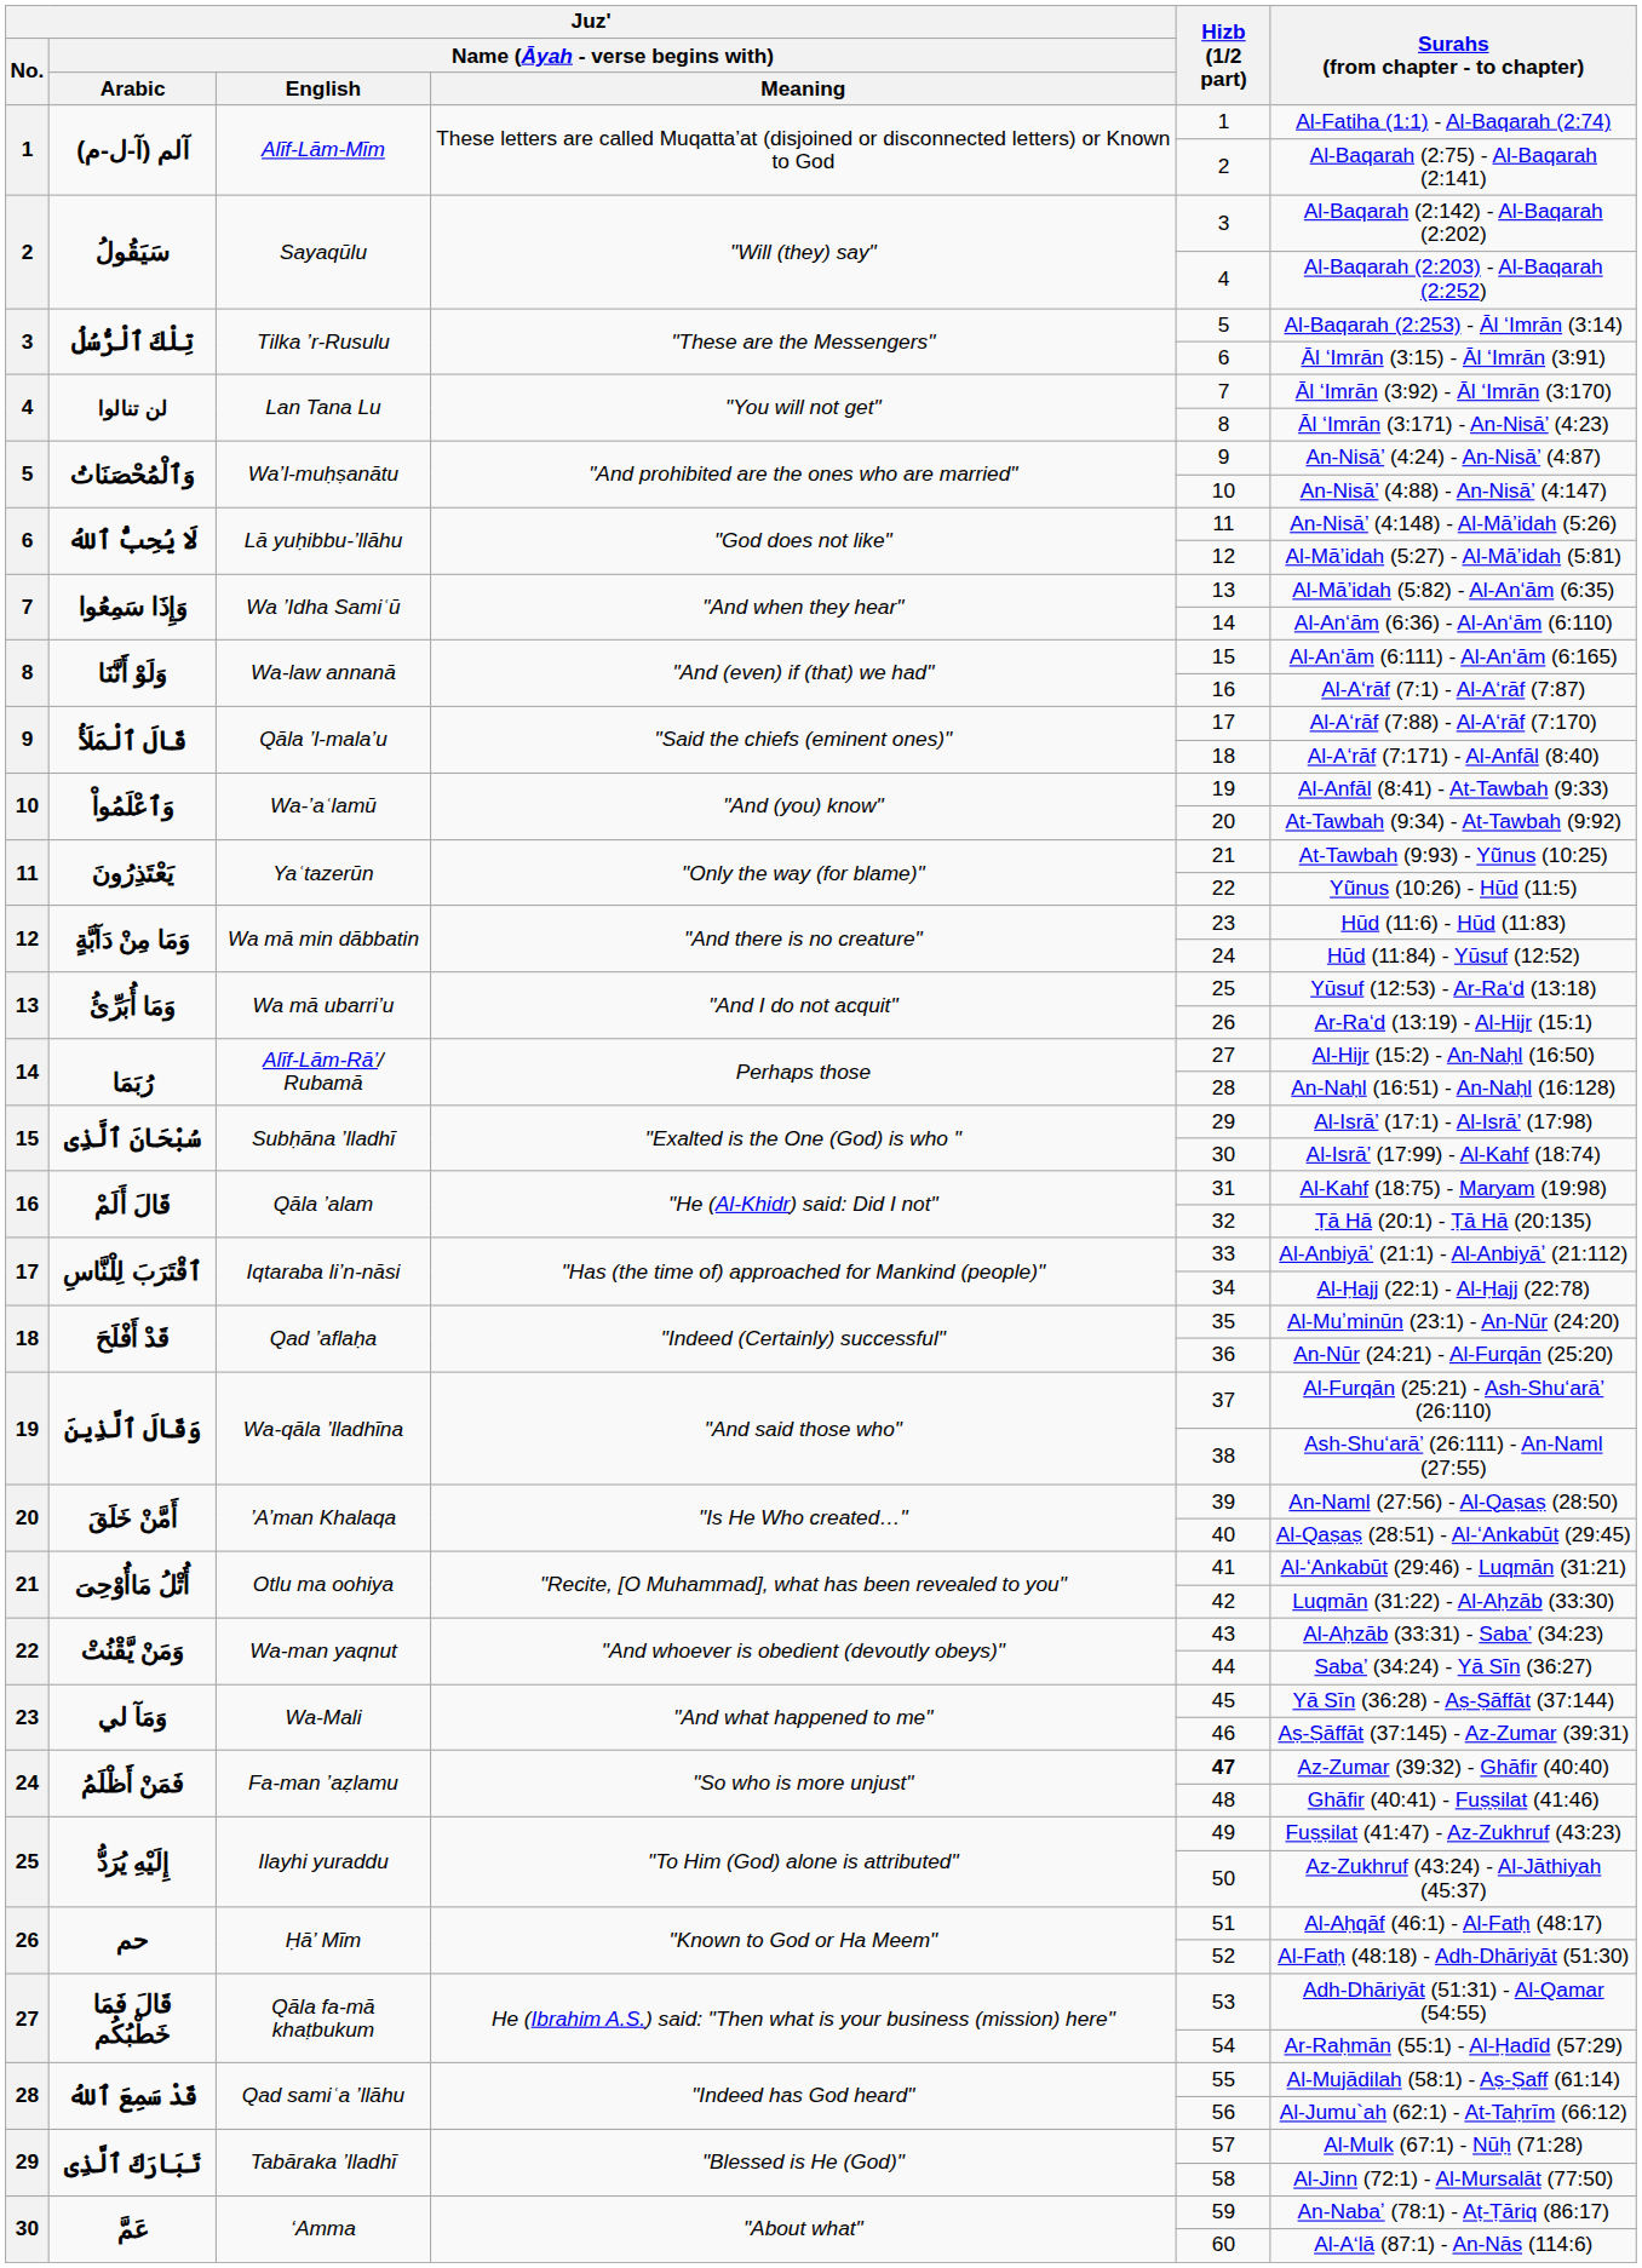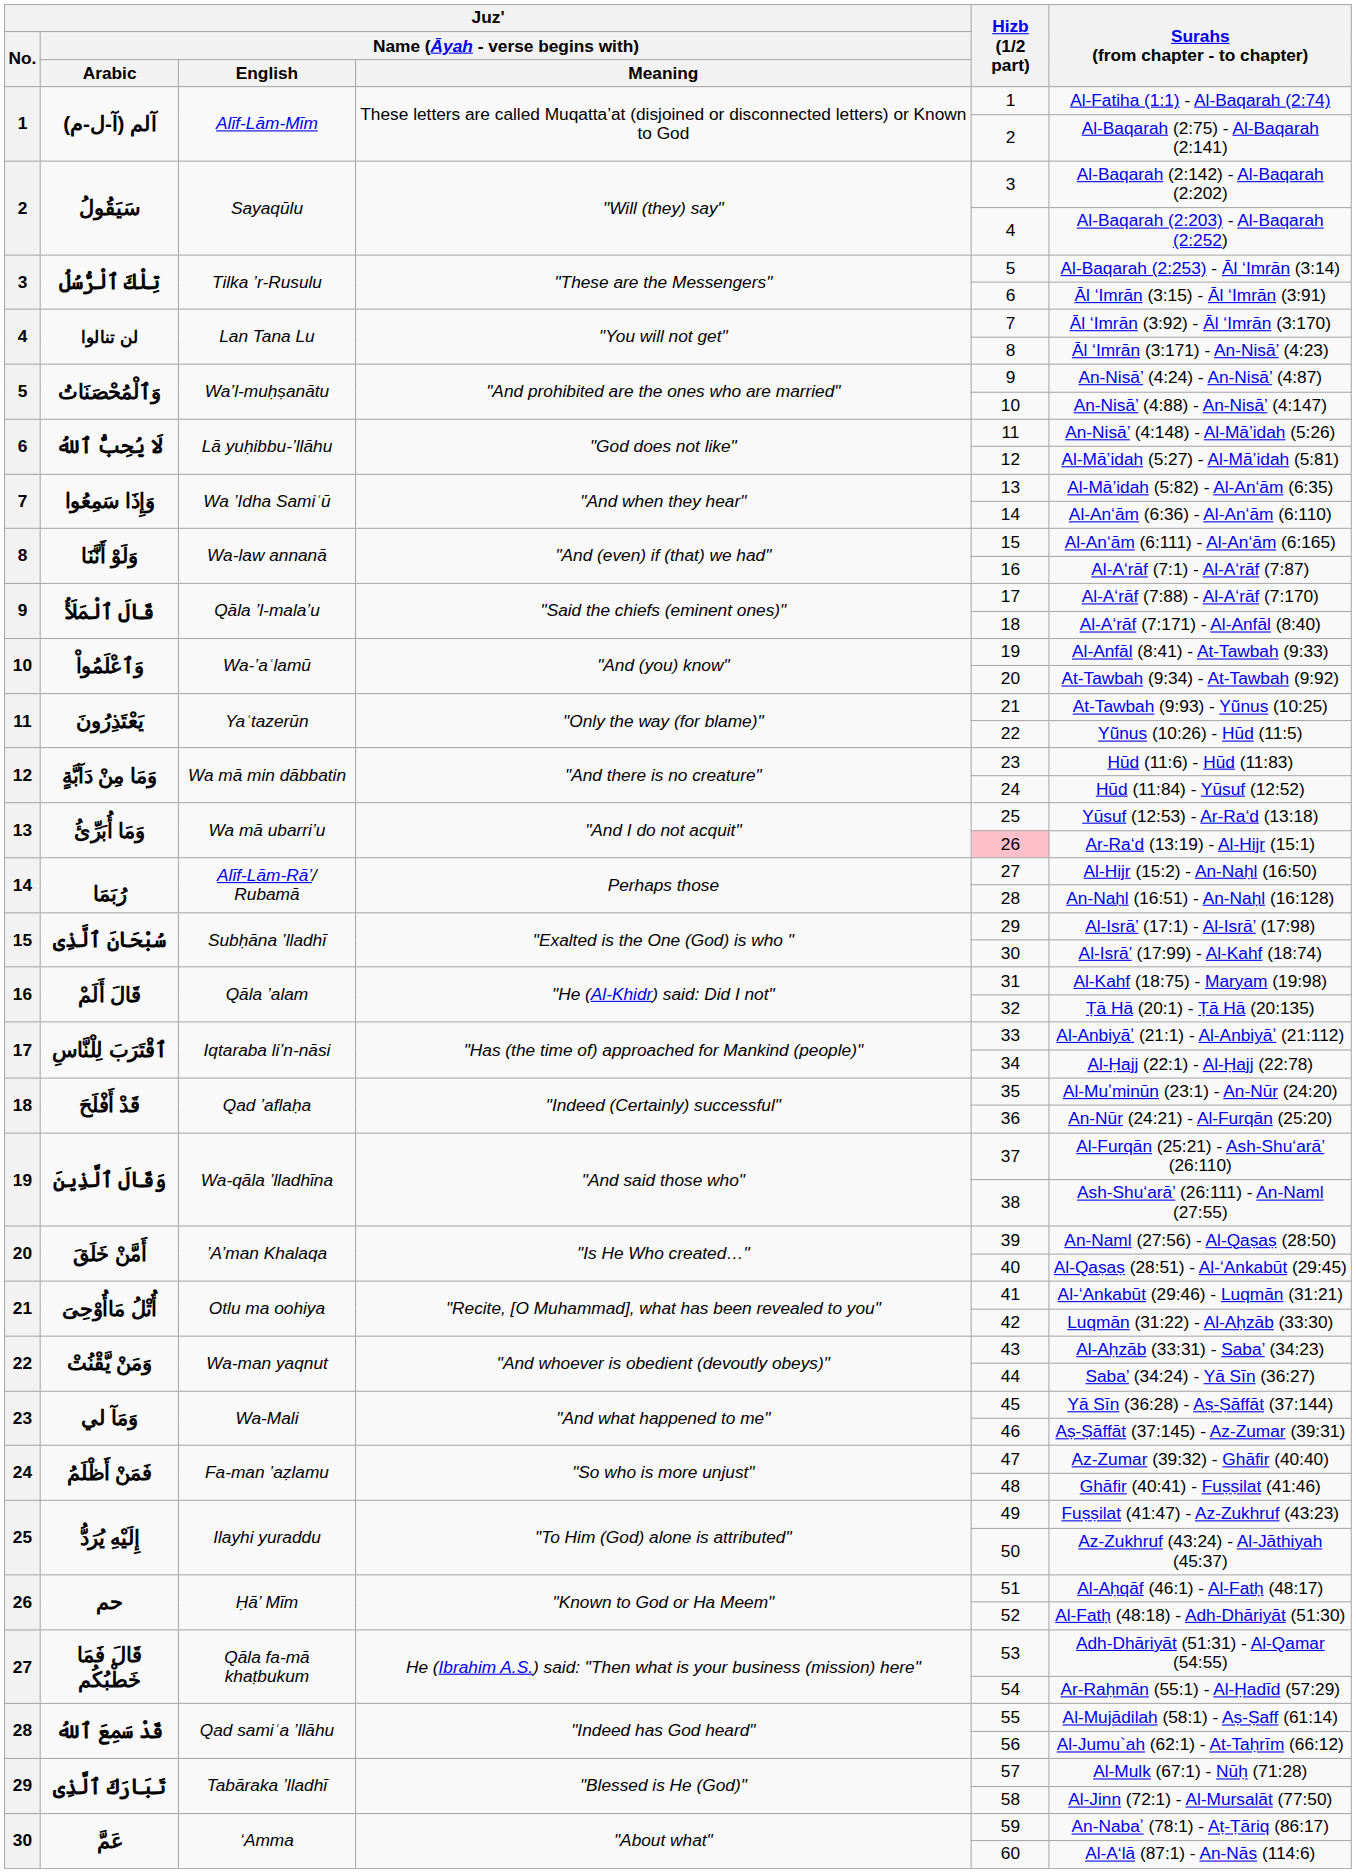row 29 | Hizb (1/2 part): no background -> pink background
row 50 | Hizb (1/2 part): bold -> normal
